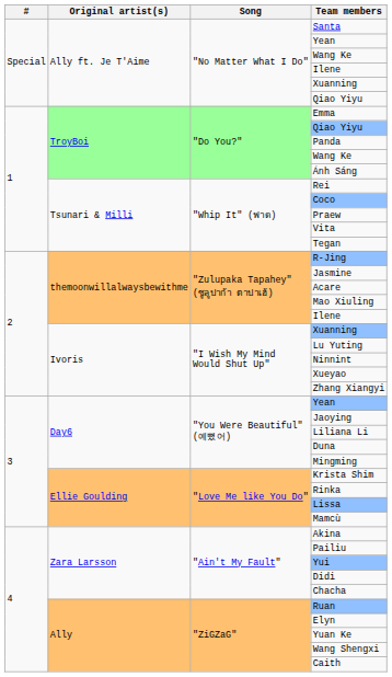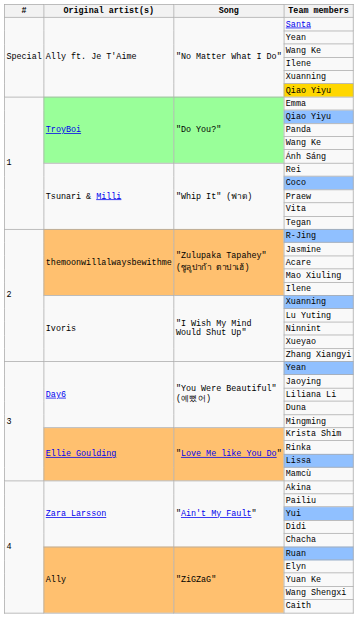Ally ft. Je T'Aime / Qiao Yiyu | Team members: no background -> gold background
